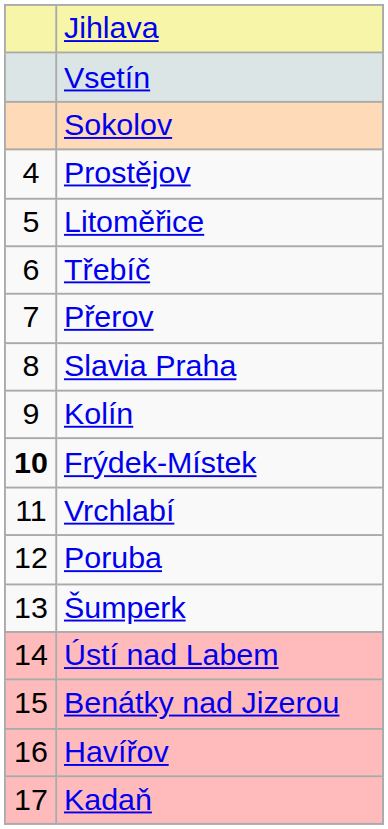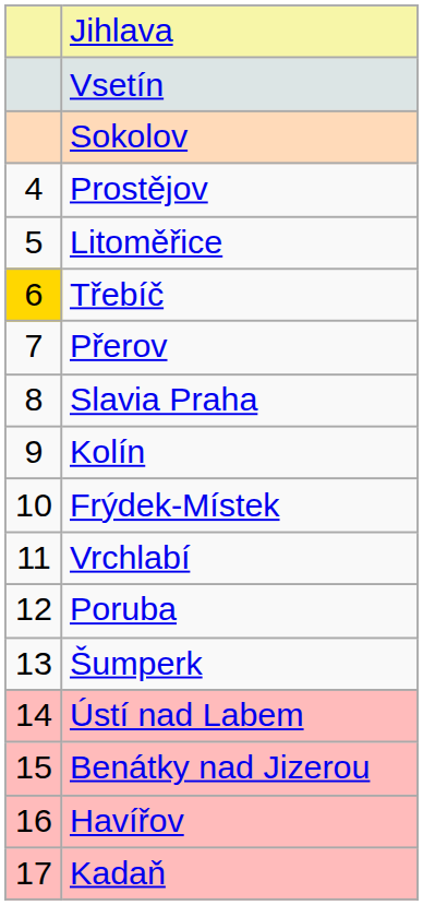Třebíč | column 1: no background -> gold background
Frýdek-Místek | column 1: bold -> normal
